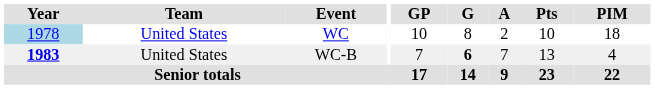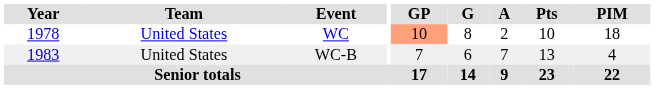WC | Year: lightblue background -> no background
WC | GP: no background -> lightsalmon background
WC-B | Year: bold -> normal
WC-B | G: bold -> normal
